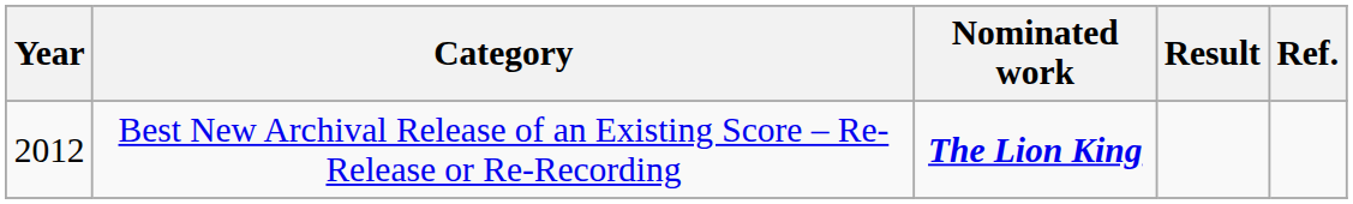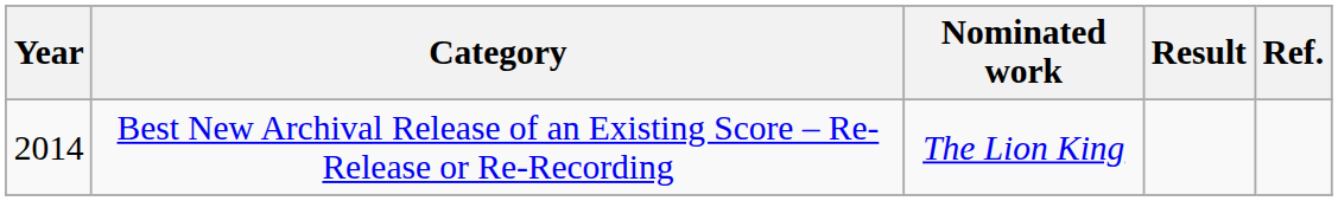row 2 | Year: 2012 -> 2014
row 2 | Nominated work: bold -> normal
